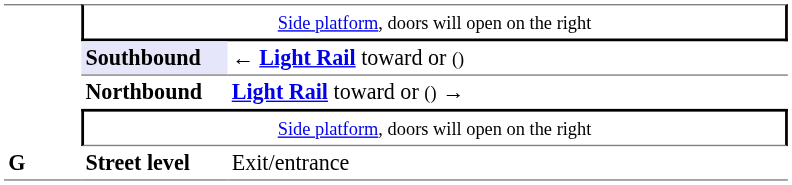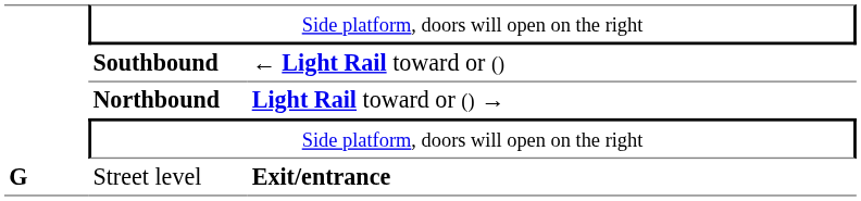Southbound | column 2: lavender background -> no background
Street level | column 2: bold -> normal
Street level | column 3: normal -> bold
